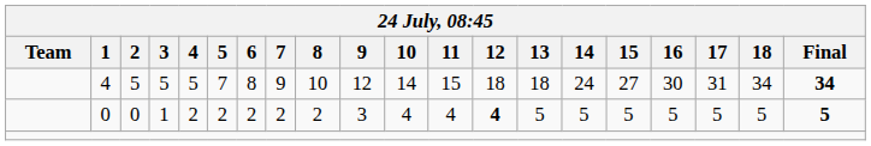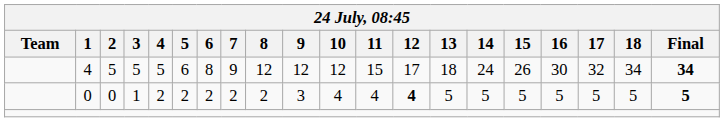row 3 | 5: 7 -> 6
row 3 | 8: 10 -> 12
row 3 | 10: 14 -> 12
row 3 | 12: 18 -> 17
row 3 | 15: 27 -> 26
row 3 | 17: 31 -> 32
